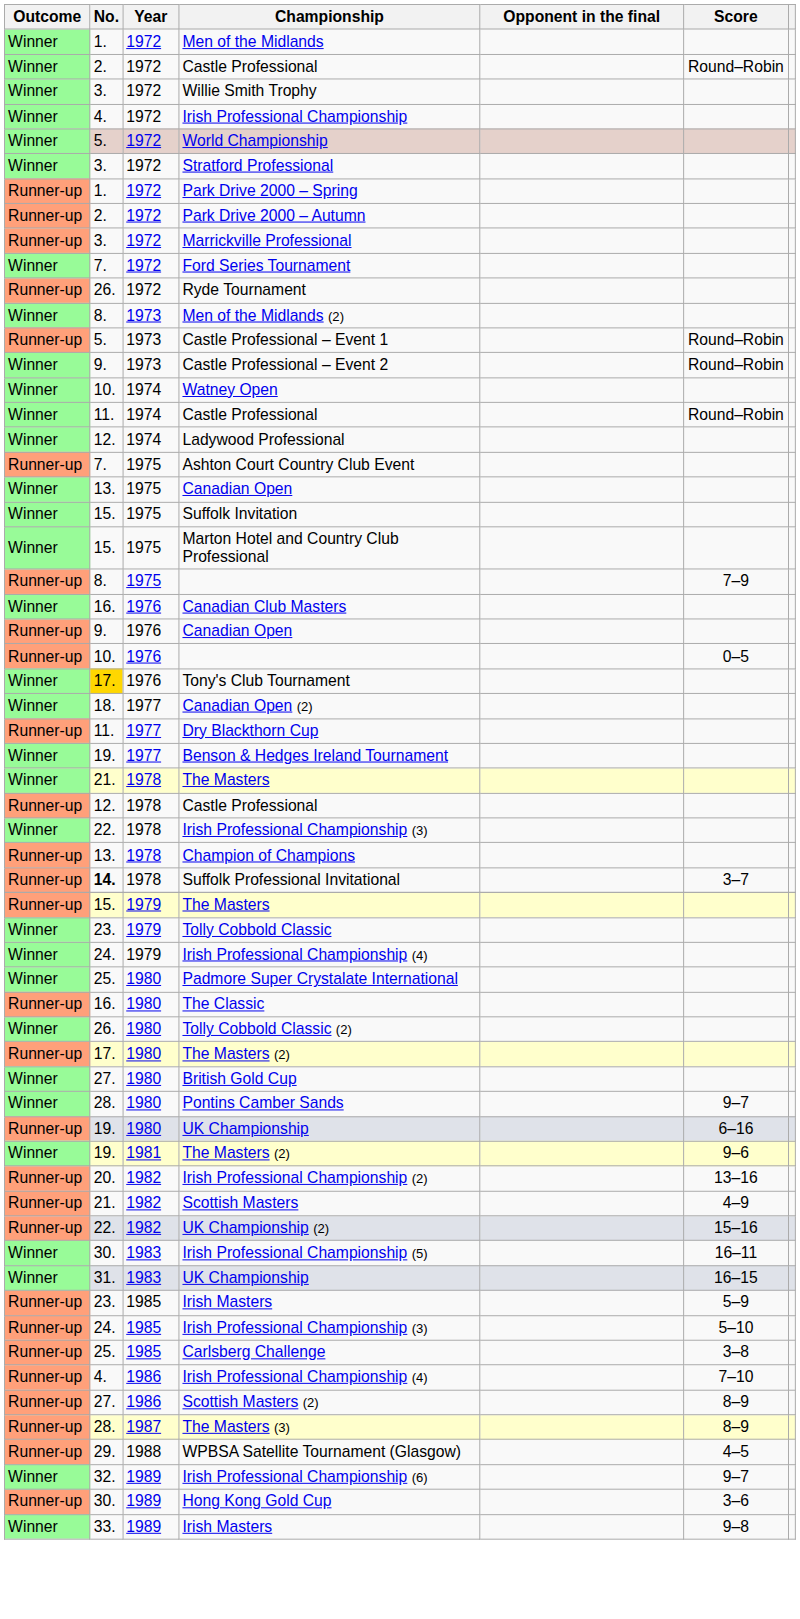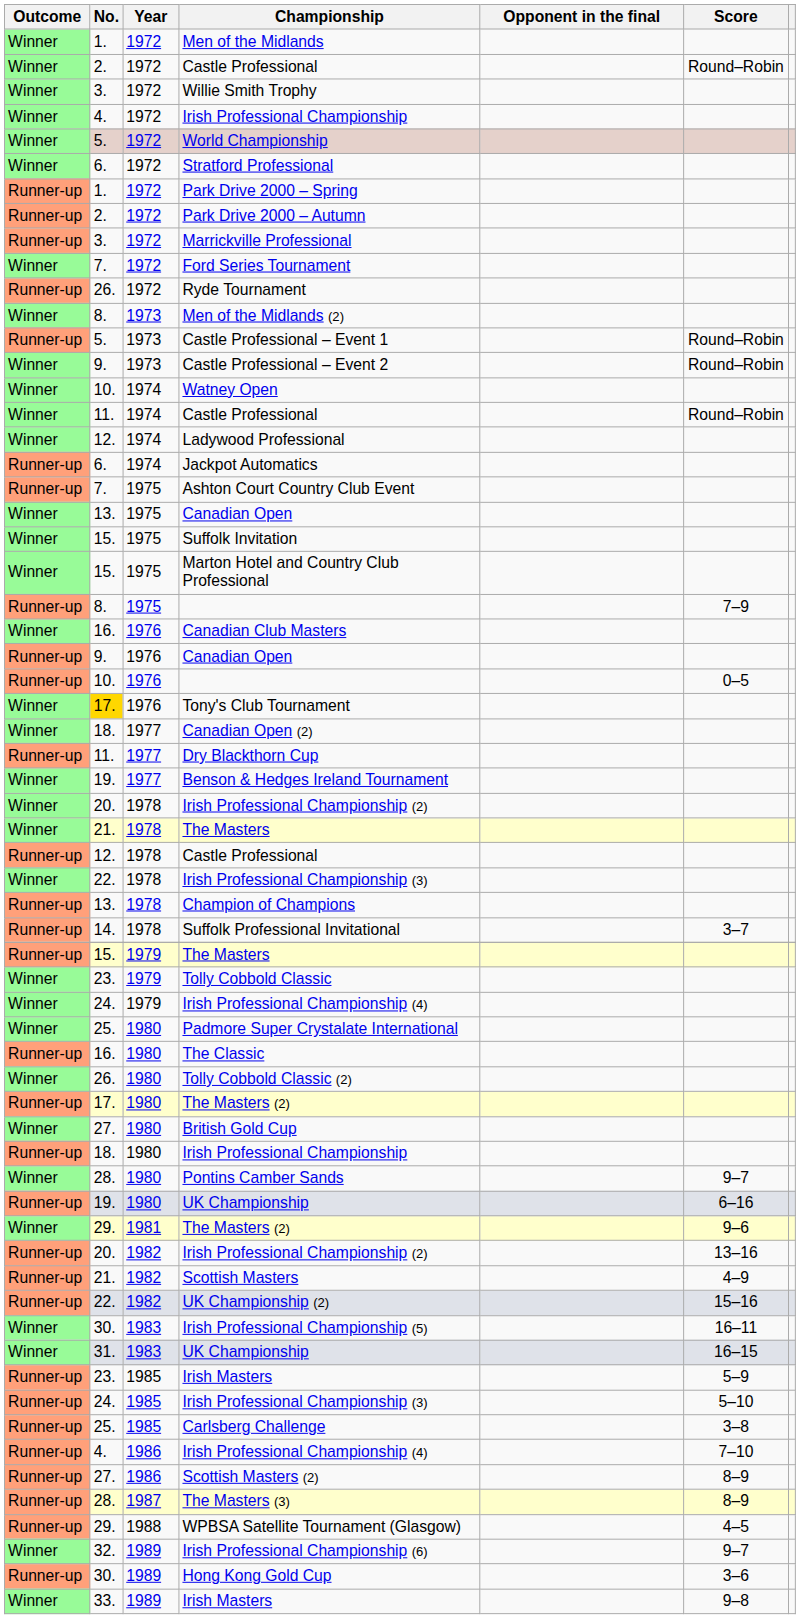Stratford Professional | No.: 3. -> 6.
+ row: Runner-up | 6. | 1974 | Jackpot Automatics
+ row: Winner | 20. | 1978 | Irish Professional Championship (2)
Suffolk Professional Invitational | No.: bold -> normal
+ row: Runner-up | 18. | 1980 | Irish Professional Championship
1981 / The Masters (2) | No.: 19. -> 29.
